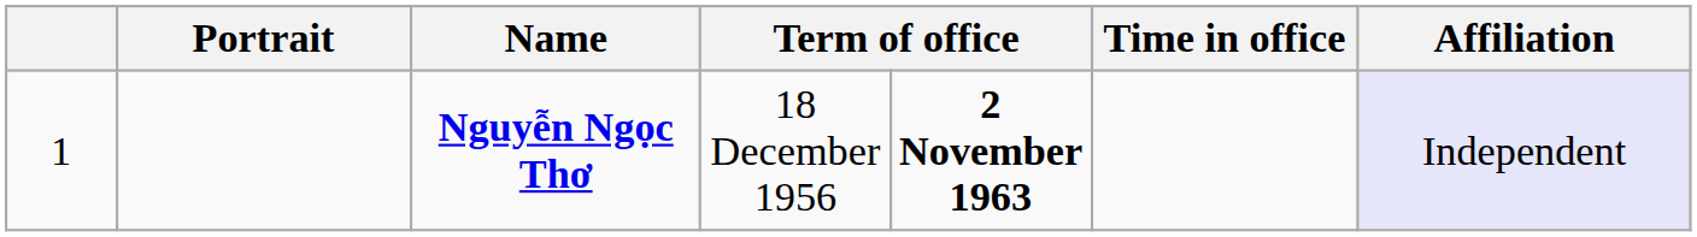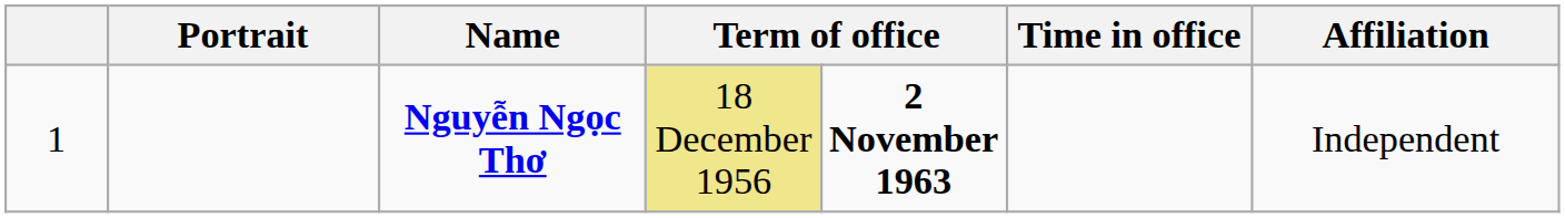Nguyễn Ngọc Thơ | column 4: no background -> khaki background
Nguyễn Ngọc Thơ | Affiliation: lavender background -> no background
